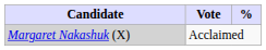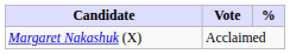Margaret Nakashuk (X) | Candidate: lightgrey background -> no background
